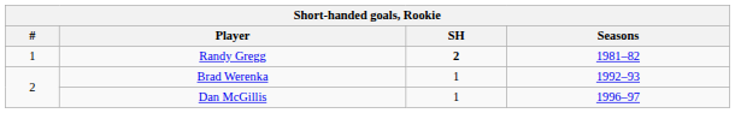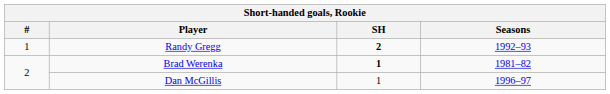Randy Gregg | Seasons: 1981–82 -> 1992–93
Brad Werenka | SH: normal -> bold
Brad Werenka | Seasons: 1992–93 -> 1981–82
